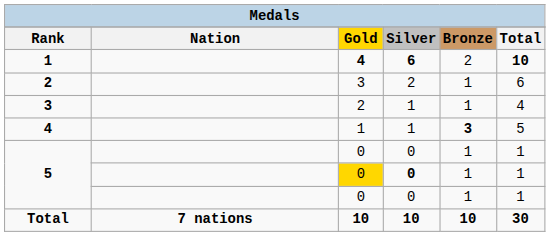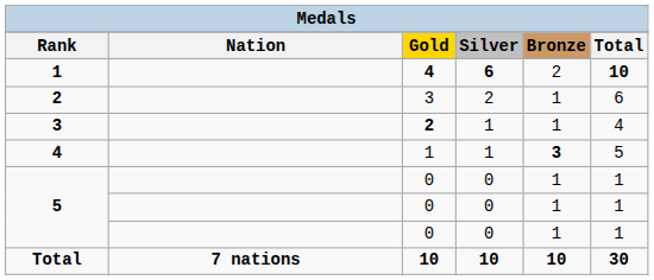row 5 | column 3: normal -> bold
row 8 | column 3: gold background -> no background
row 8 | column 4: bold -> normal
